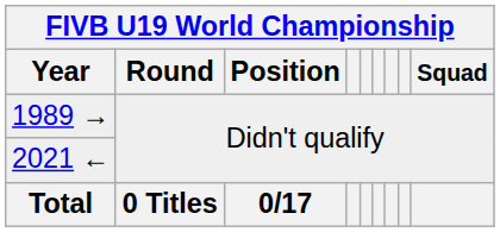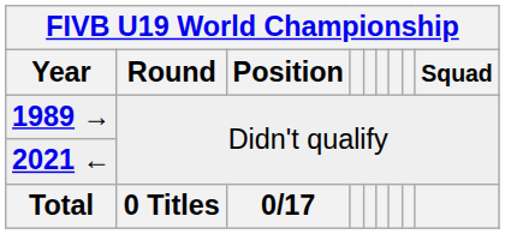1989 → | Year: normal -> bold
2021 ← | Year: normal -> bold
